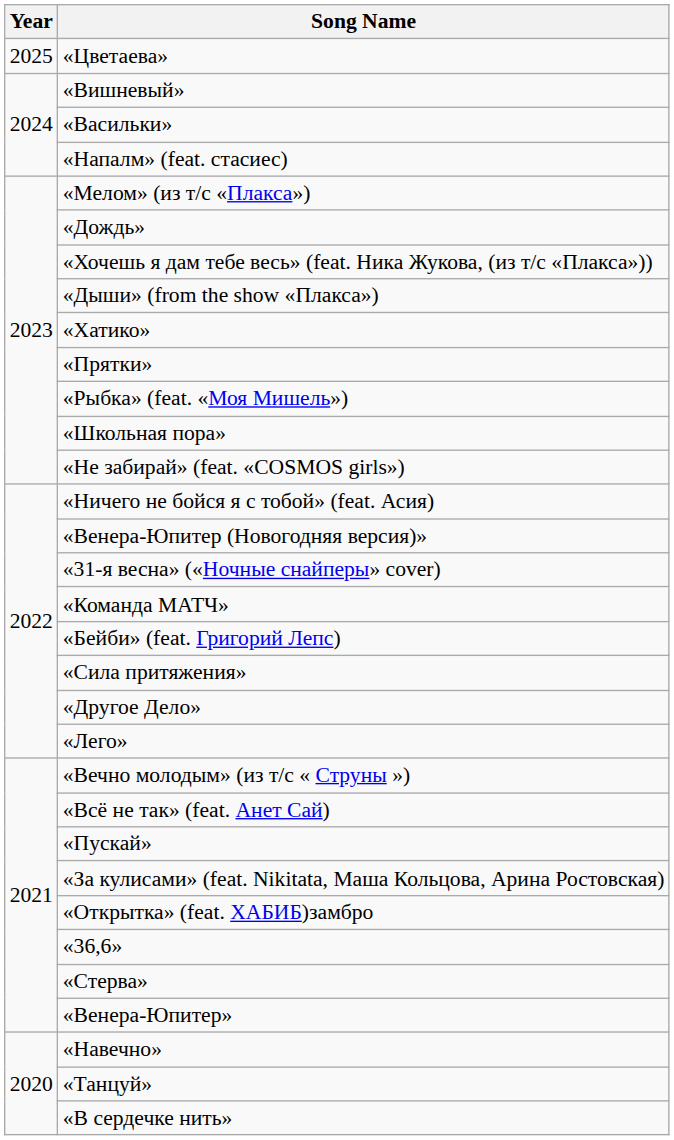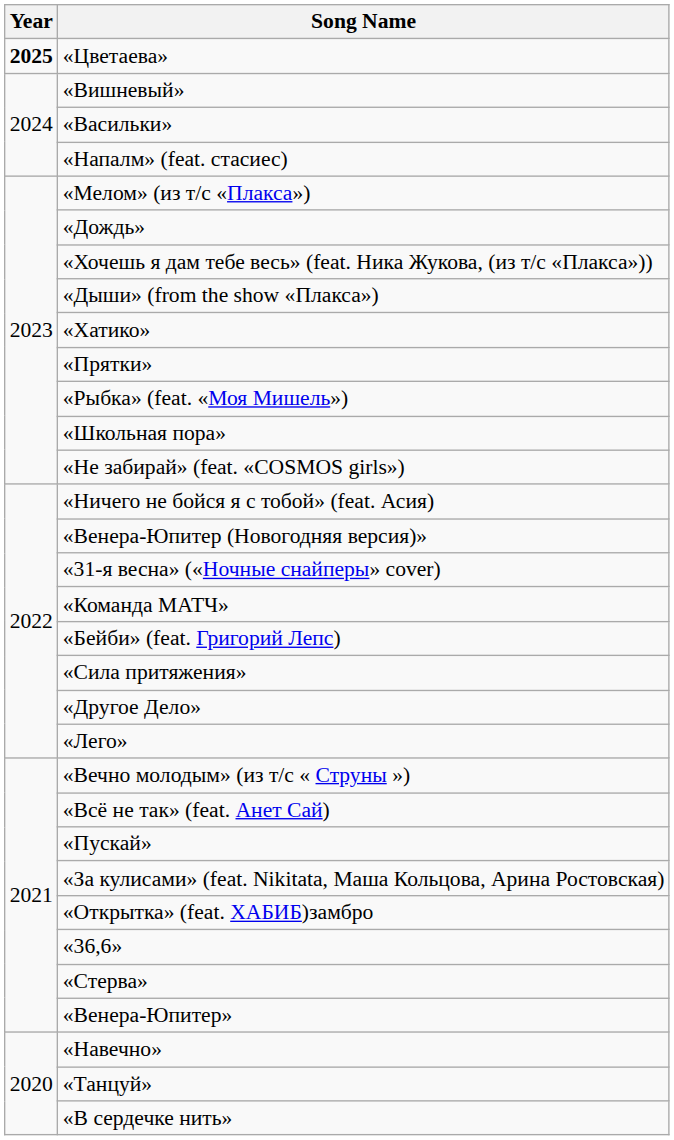«Цветаева» | Year: normal -> bold
